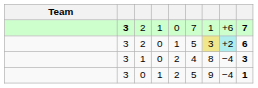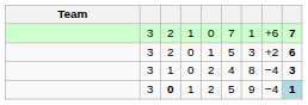row 2 | column 2: bold -> normal
row 3 | column 7: khaki background -> no background
row 3 | column 8: paleturquoise background -> no background
row 5 | column 3: normal -> bold
row 5 | column 9: no background -> lightblue background
